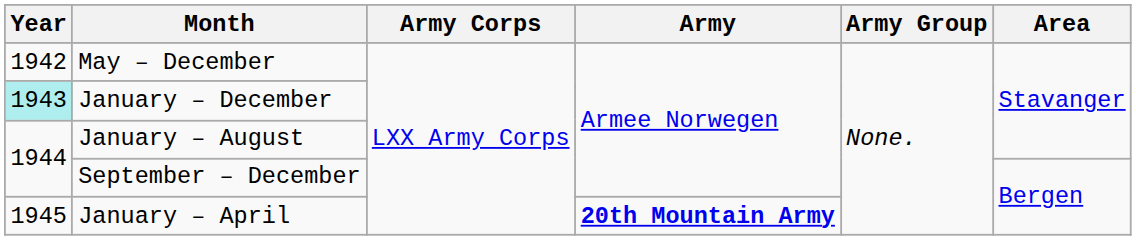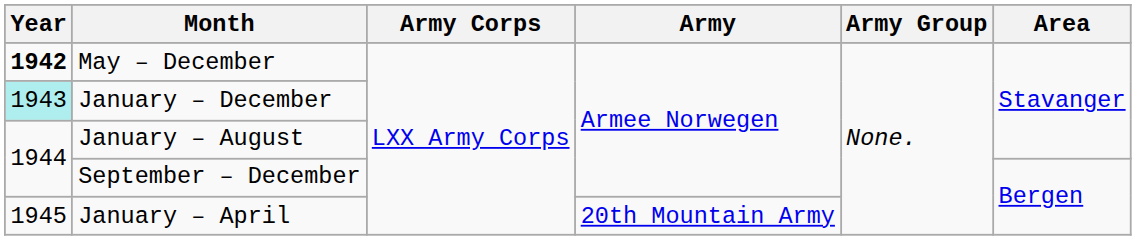May – December | Year: normal -> bold
January – April | Army: bold -> normal
